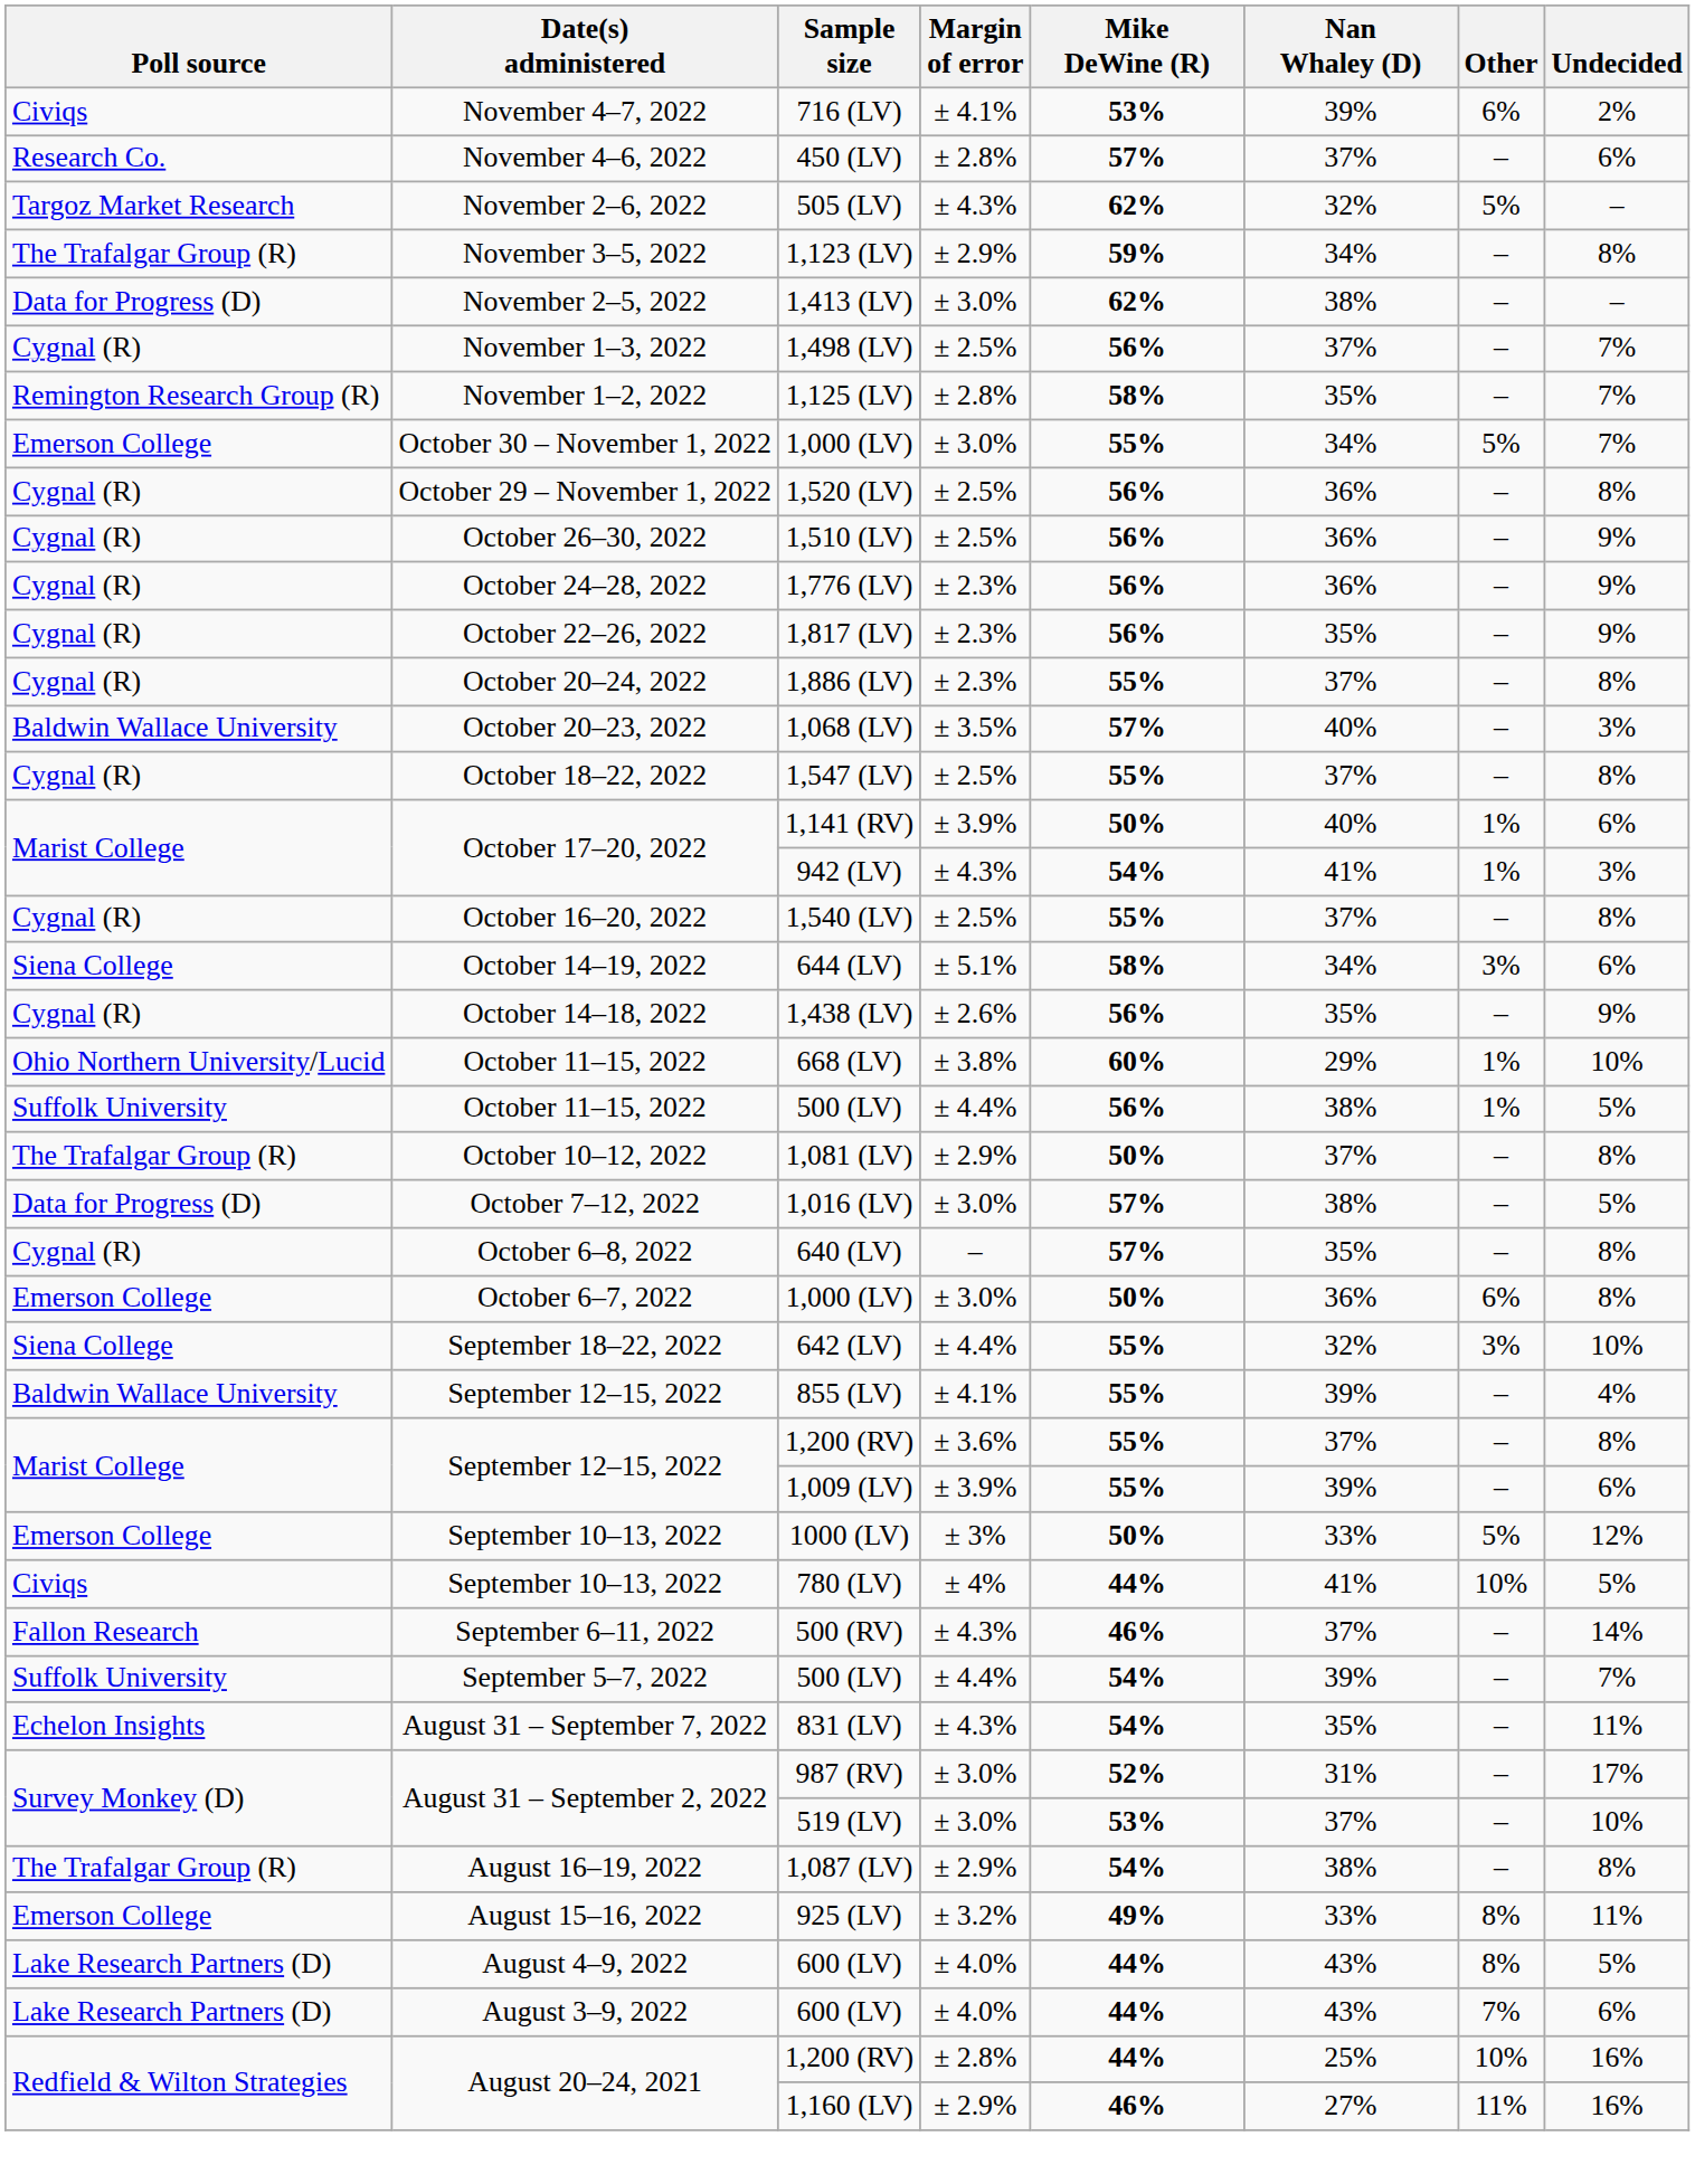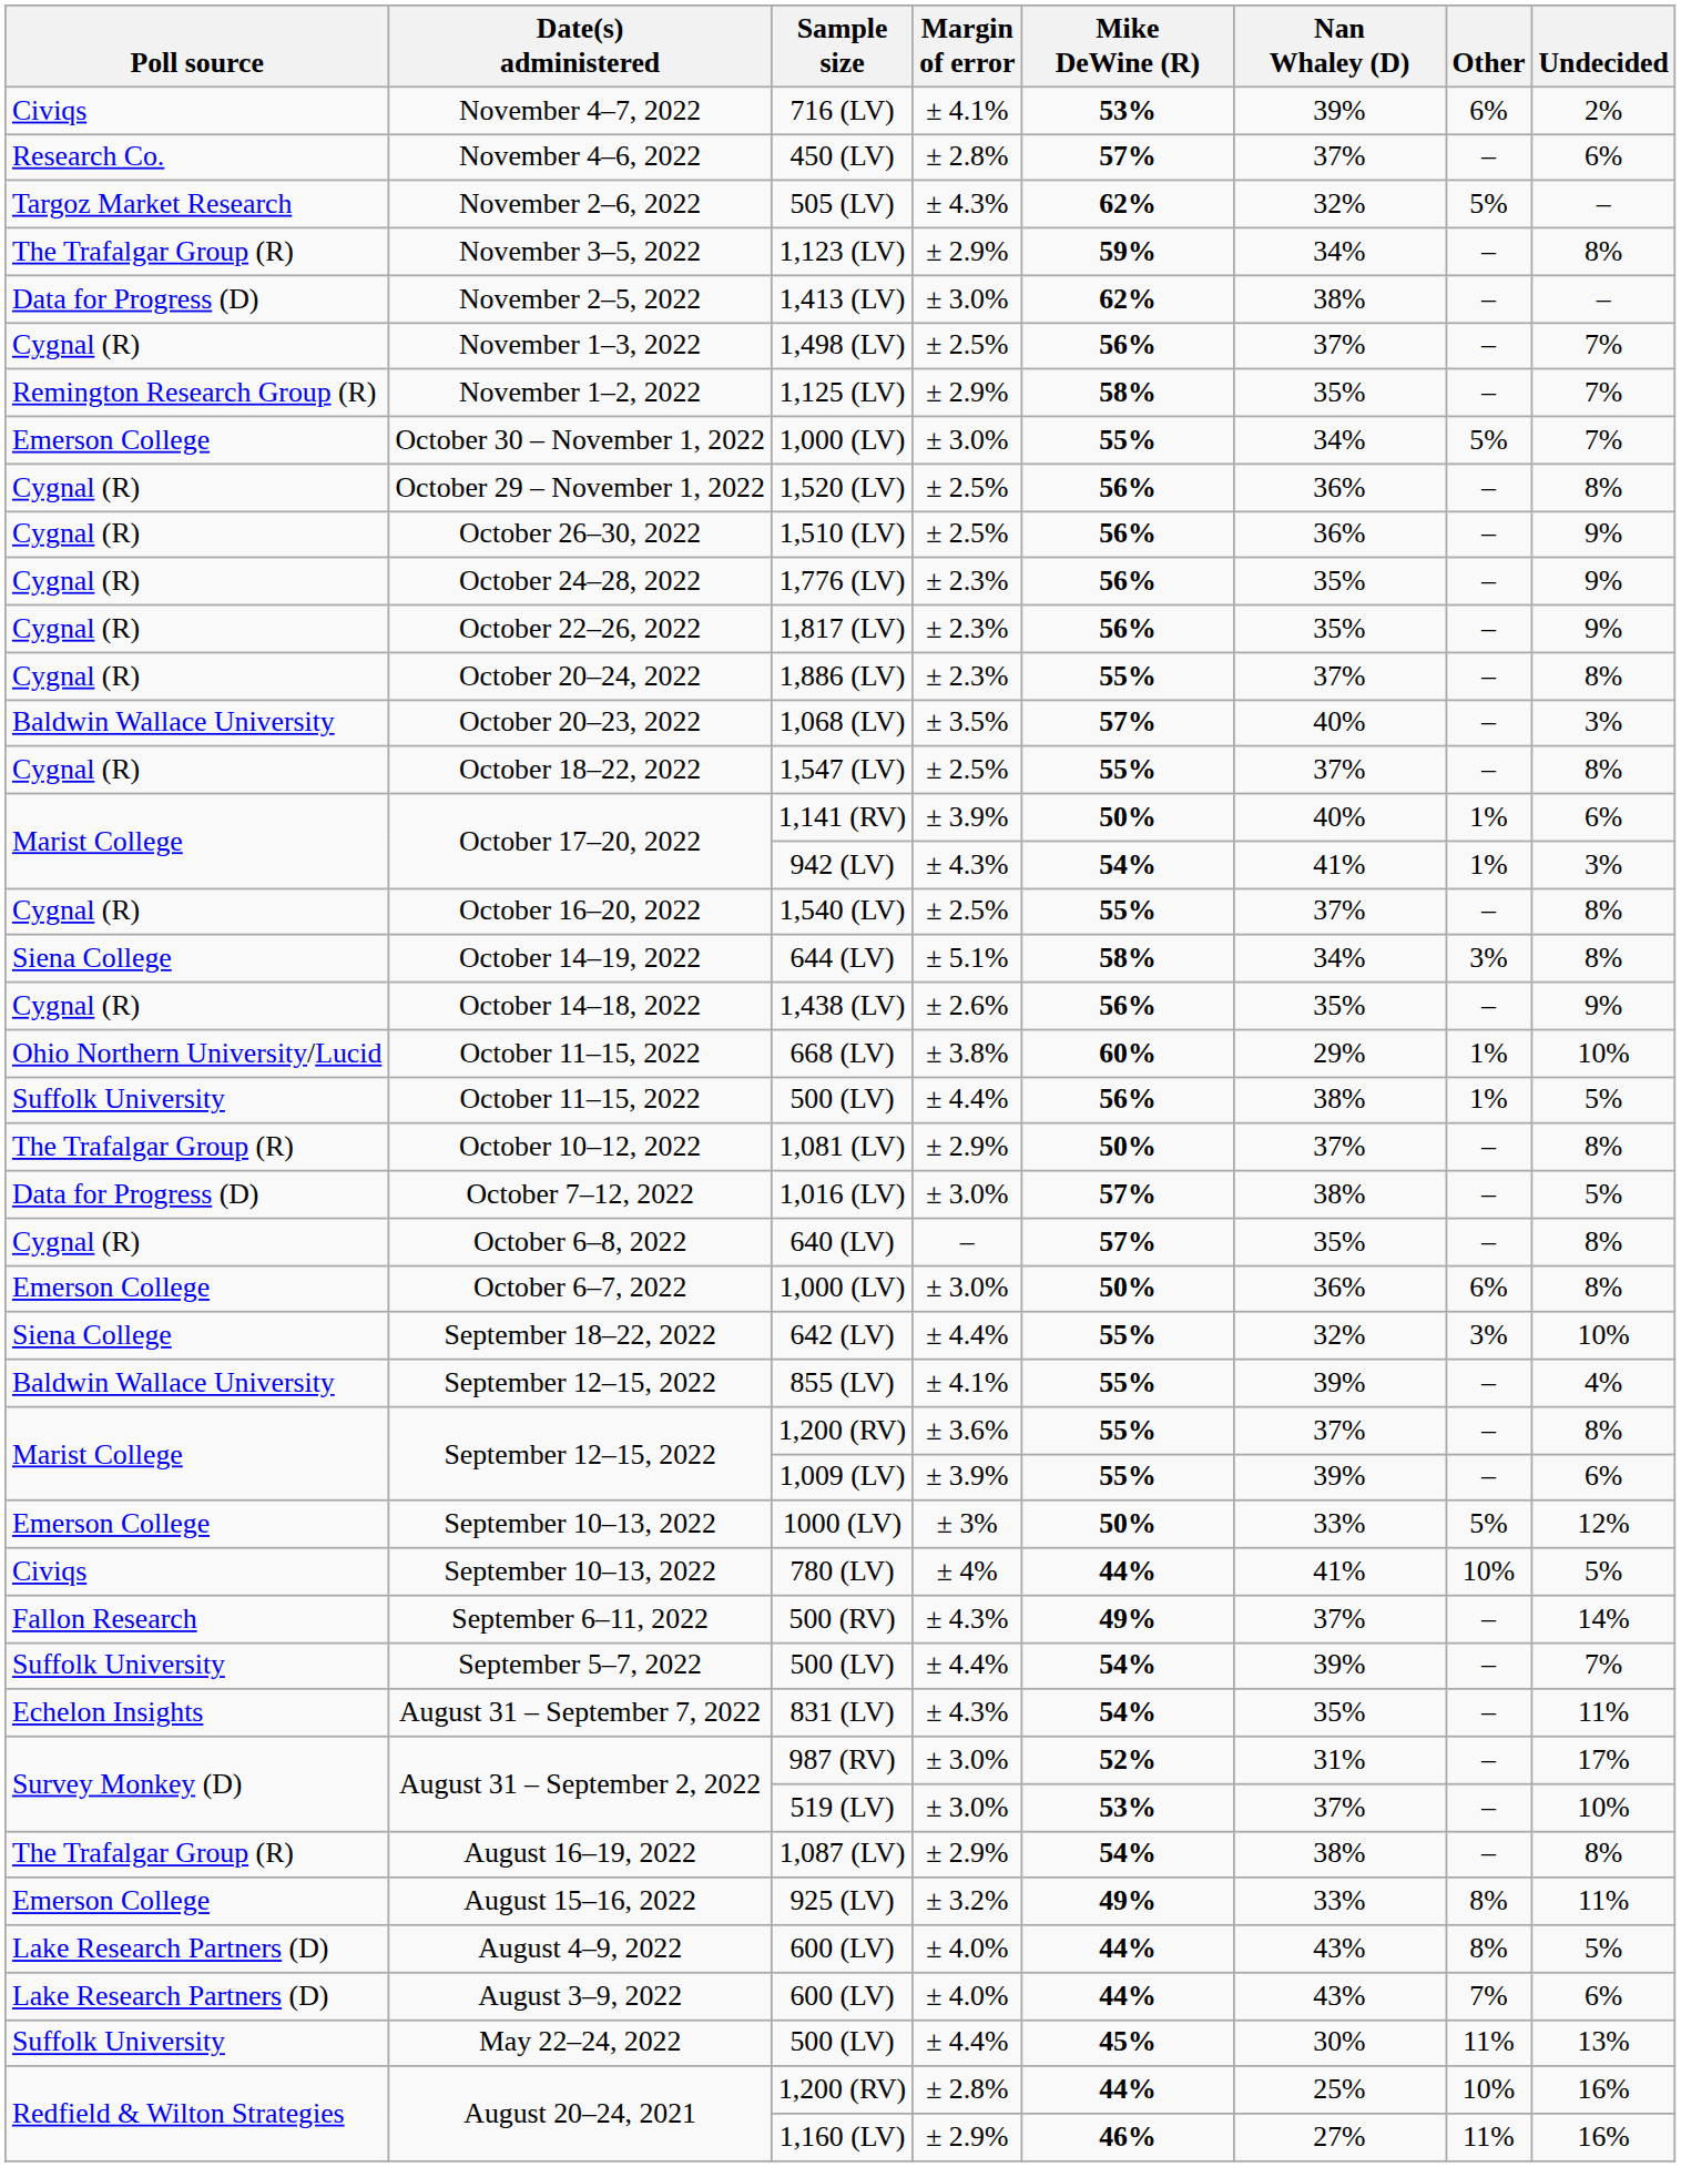1,125 (LV) | Margin of error: ± 2.8% -> ± 2.9%
1,776 (LV) | Nan Whaley (D): 36% -> 35%
644 (LV) | Undecided: 6% -> 8%
500 (RV) | Mike DeWine (R): 46% -> 49%
+ row: Suffolk University | May 22–24, 2022 | 500 (LV) | ± 4.4% | 45% | 30% | 11% | 13%
